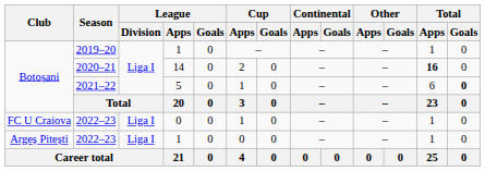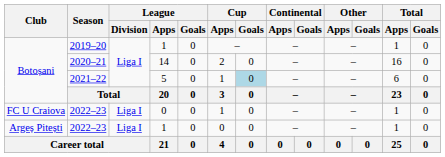2020–21 | Total / Apps: bold -> normal
2021–22 | Cup / Goals: no background -> lightblue background
2021–22 | Total / Goals: bold -> normal
